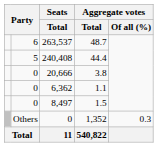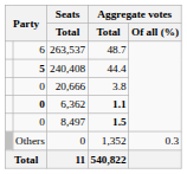240,408 | column 2: normal -> bold
6,362 | column 2: normal -> bold
6,362 | Aggregate votes / Total: normal -> bold
8,497 | Aggregate votes / Total: normal -> bold
